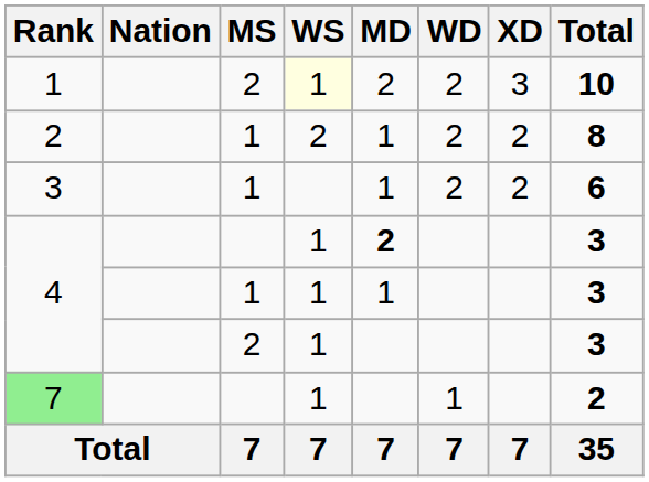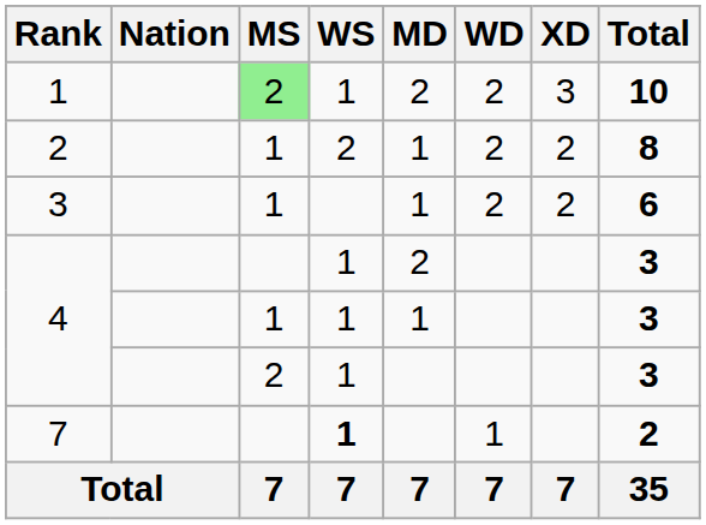row 2 | MS: no background -> lightgreen background
row 2 | WS: lightyellow background -> no background
row 5 | MD: bold -> normal
row 8 | Rank: lightgreen background -> no background
row 8 | WS: normal -> bold
